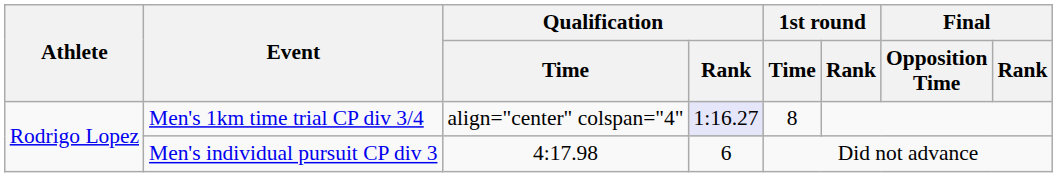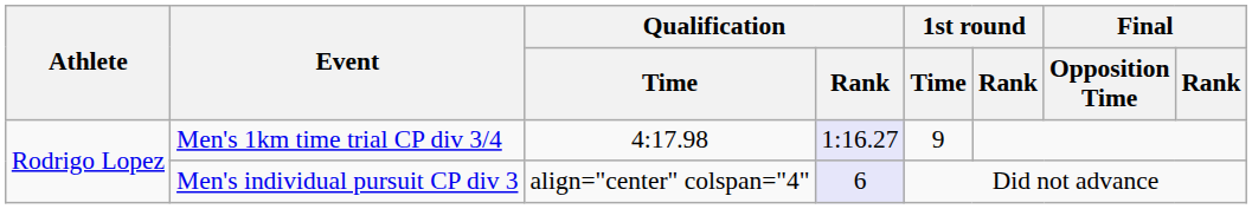Men's 1km time trial CP div 3/4 | Qualification / Time: align="center" colspan="4" -> 4:17.98
Men's 1km time trial CP div 3/4 | 1st round / Time: 8 -> 9
Men's individual pursuit CP div 3 | Qualification / Time: 4:17.98 -> align="center" colspan="4"
Men's individual pursuit CP div 3 | Qualification / Rank: no background -> lavender background
